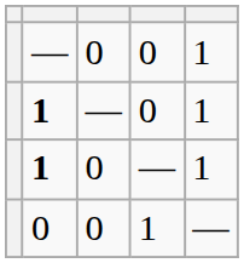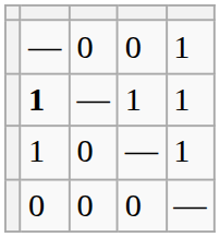row 3 | column 4: 0 -> 1
row 4 | column 2: bold -> normal
row 5 | column 4: 1 -> 0
